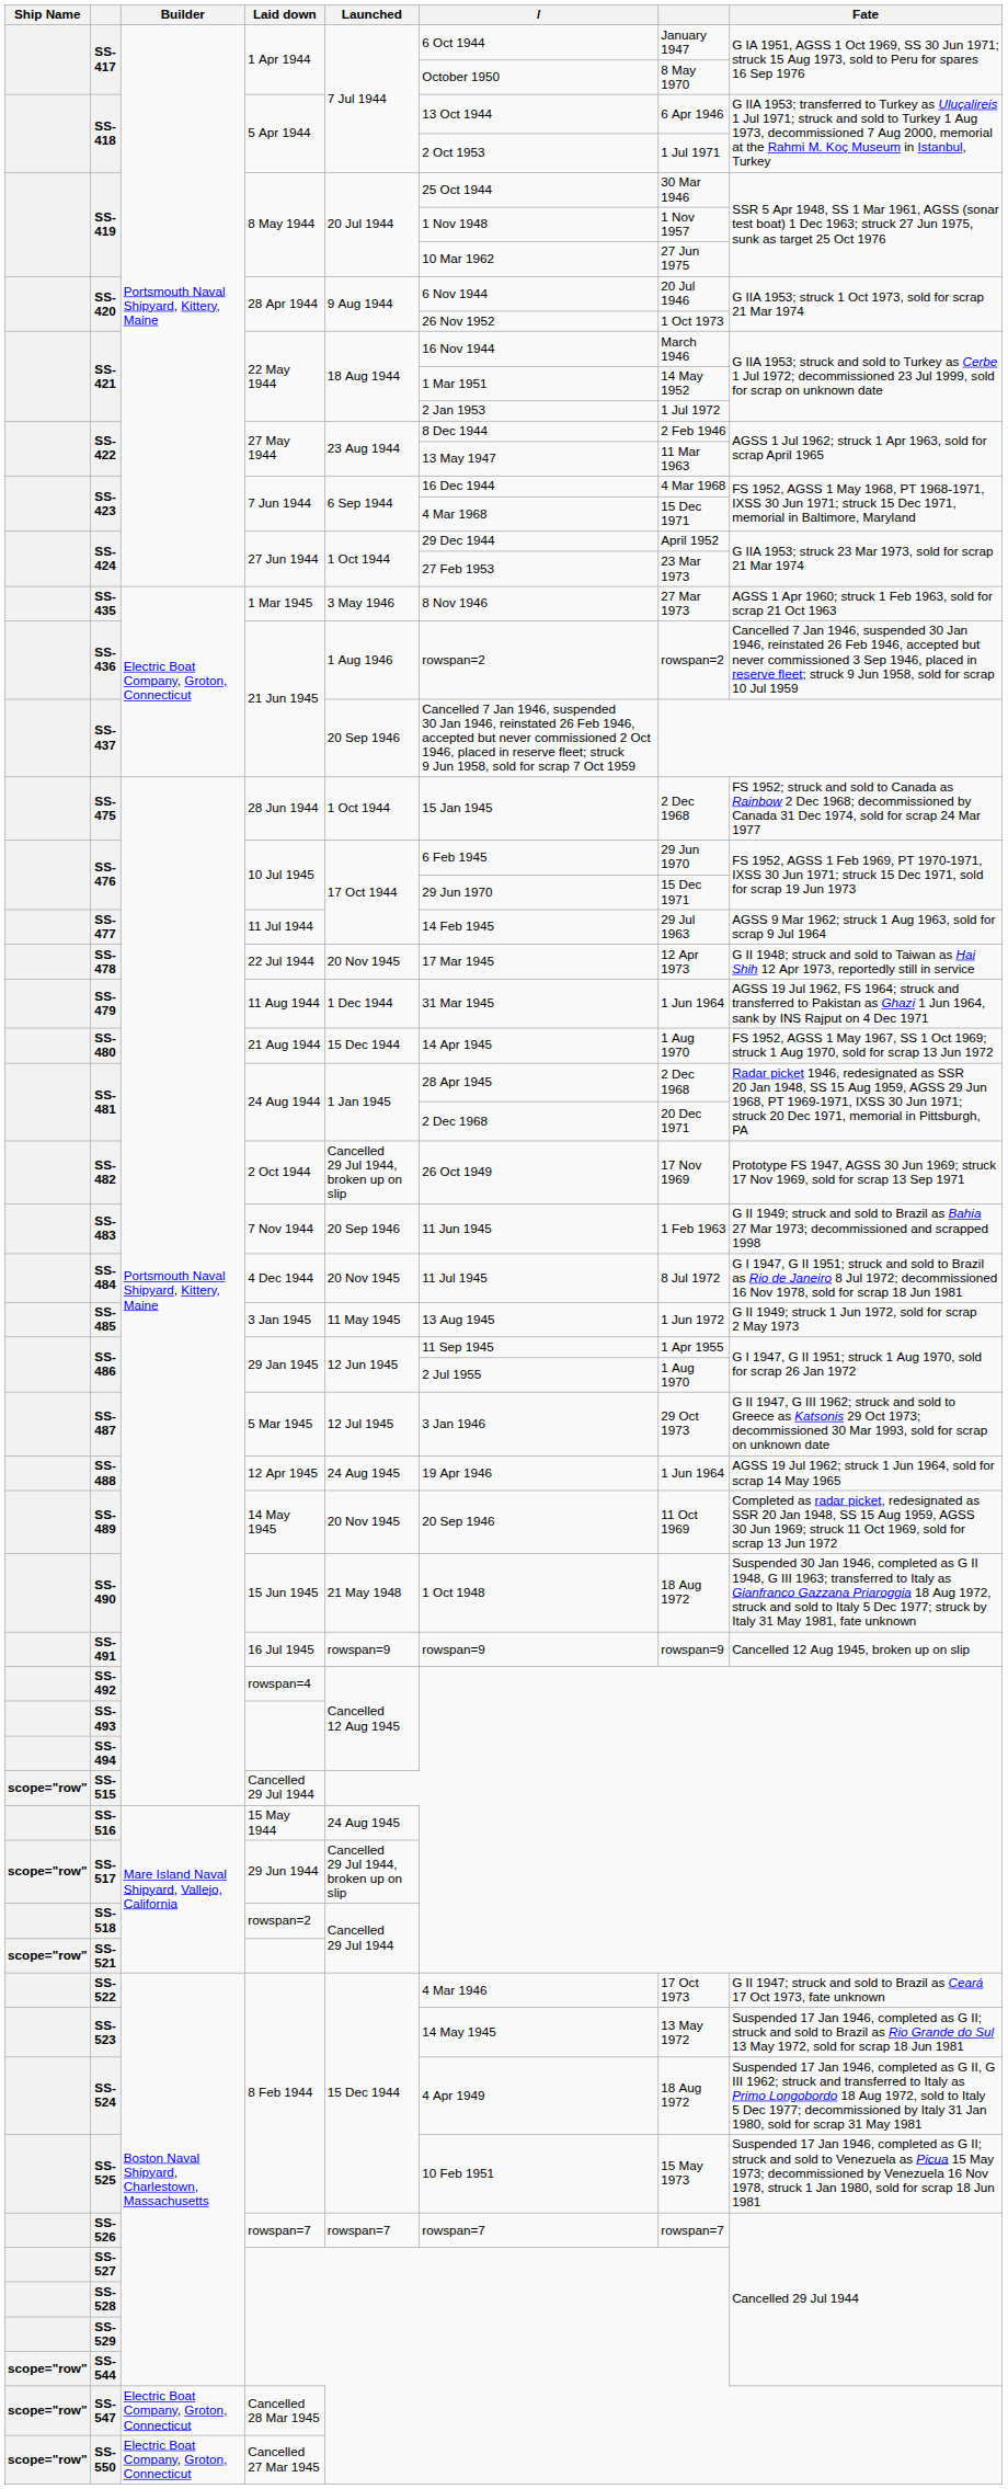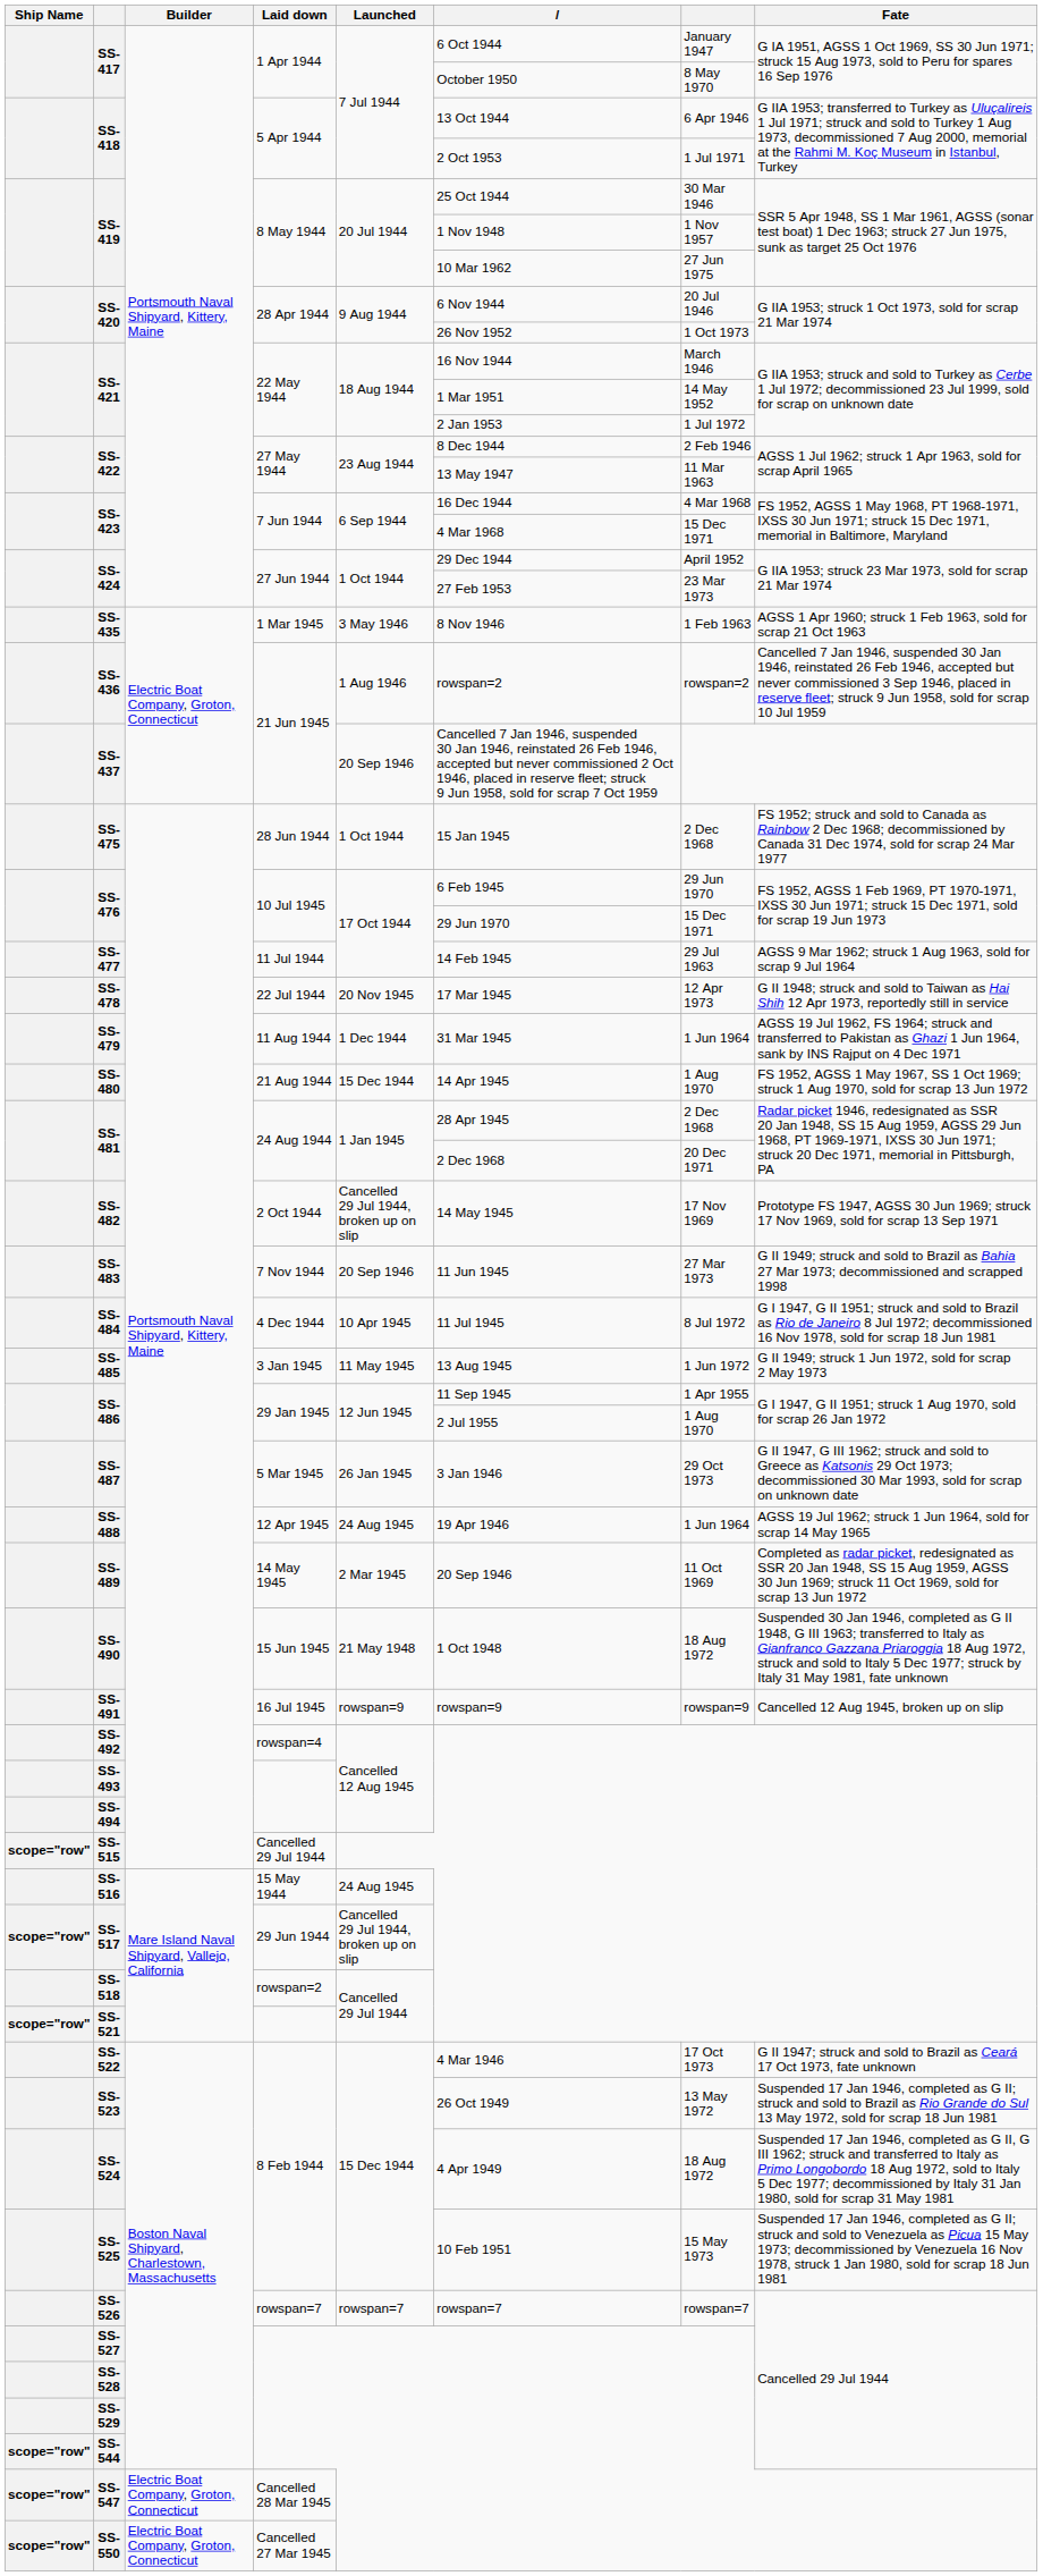SS-435 | column 7: 27 Mar 1973 -> 1 Feb 1963
SS-482 | column 6: 26 Oct 1949 -> 14 May 1945
SS-483 | column 7: 1 Feb 1963 -> 27 Mar 1973
SS-484 | Launched: 20 Nov 1945 -> 10 Apr 1945
SS-487 | Launched: 12 Jul 1945 -> 26 Jan 1945
SS-489 | Launched: 20 Nov 1945 -> 2 Mar 1945
SS-523 | column 6: 14 May 1945 -> 26 Oct 1949
